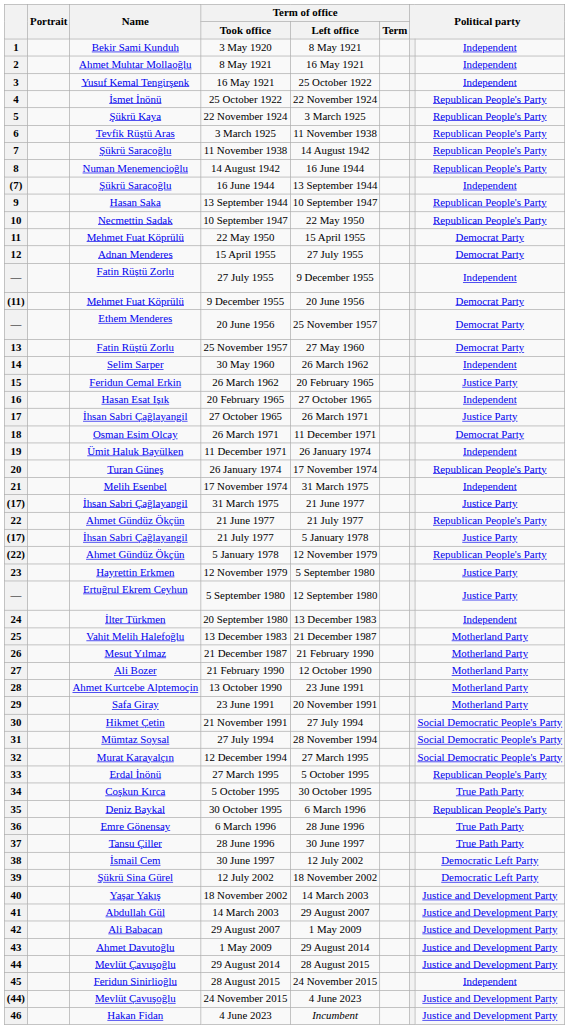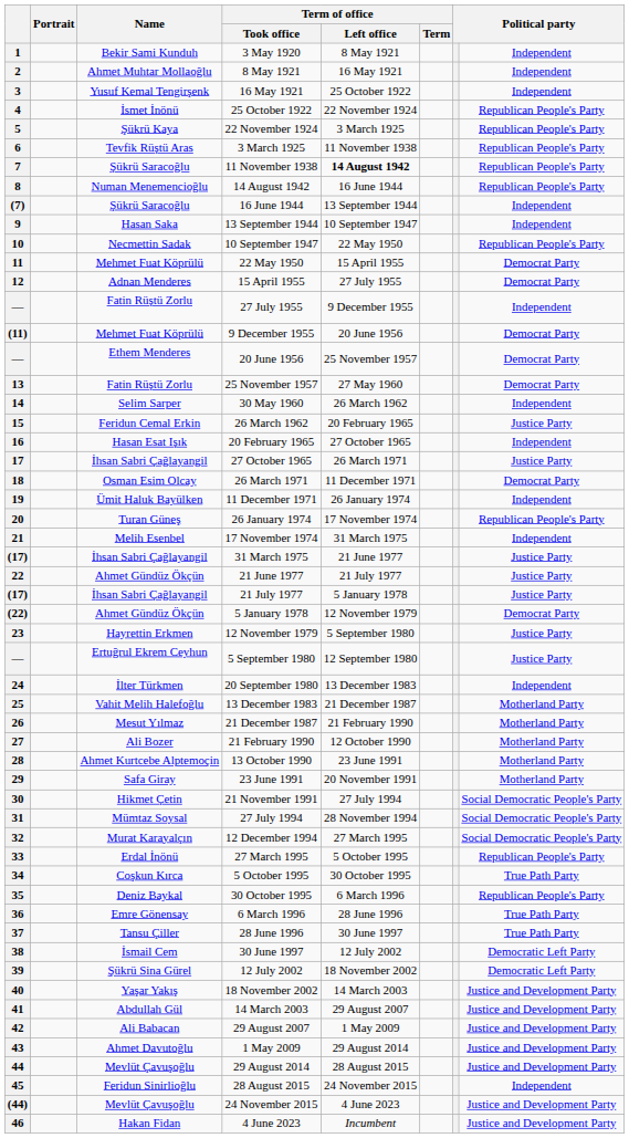7 | Term of office / Left office: normal -> bold
9 | column 8: Republican People's Party -> Independent
22 | column 8: Republican People's Party -> Justice Party
(22) | column 8: Republican People's Party -> Democrat Party
